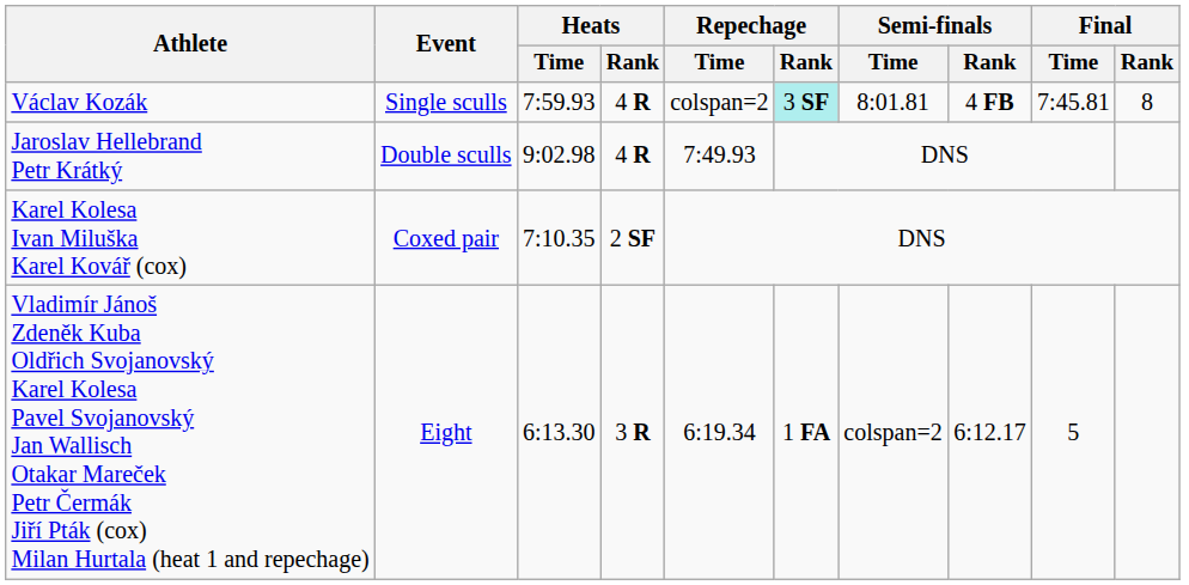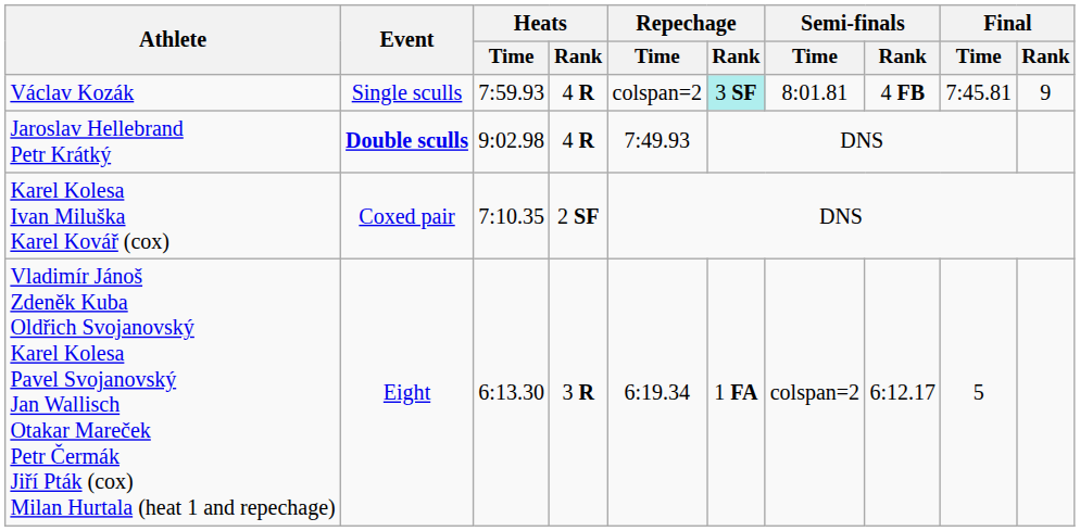Václav Kozák | Final / Rank: 8 -> 9
Jaroslav Hellebrand Petr Krátký | Event: normal -> bold
